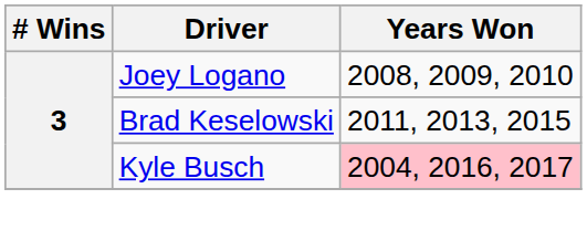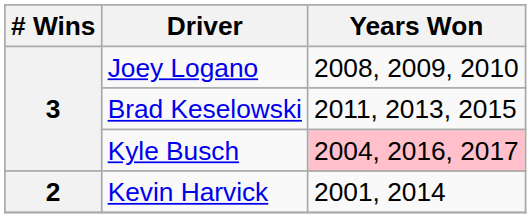+ row: 2 | Kevin Harvick | 2001, 2014
